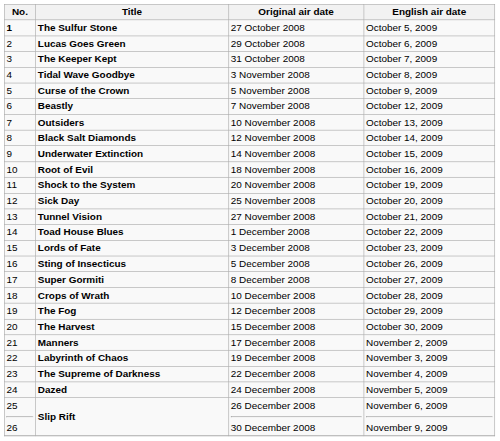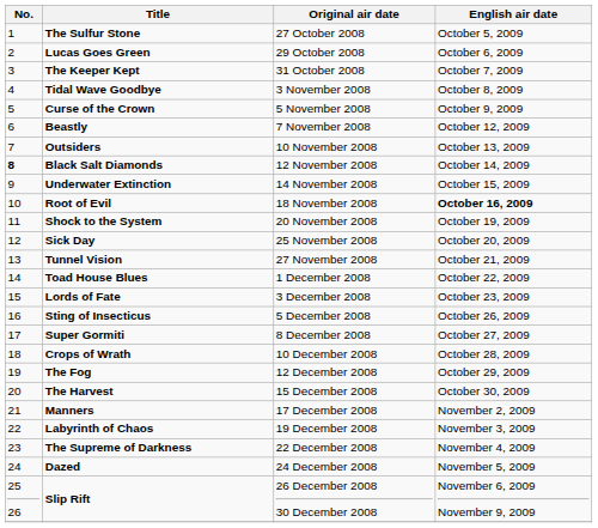The Sulfur Stone | No.: bold -> normal
Black Salt Diamonds | No.: normal -> bold
Root of Evil | English air date: normal -> bold
